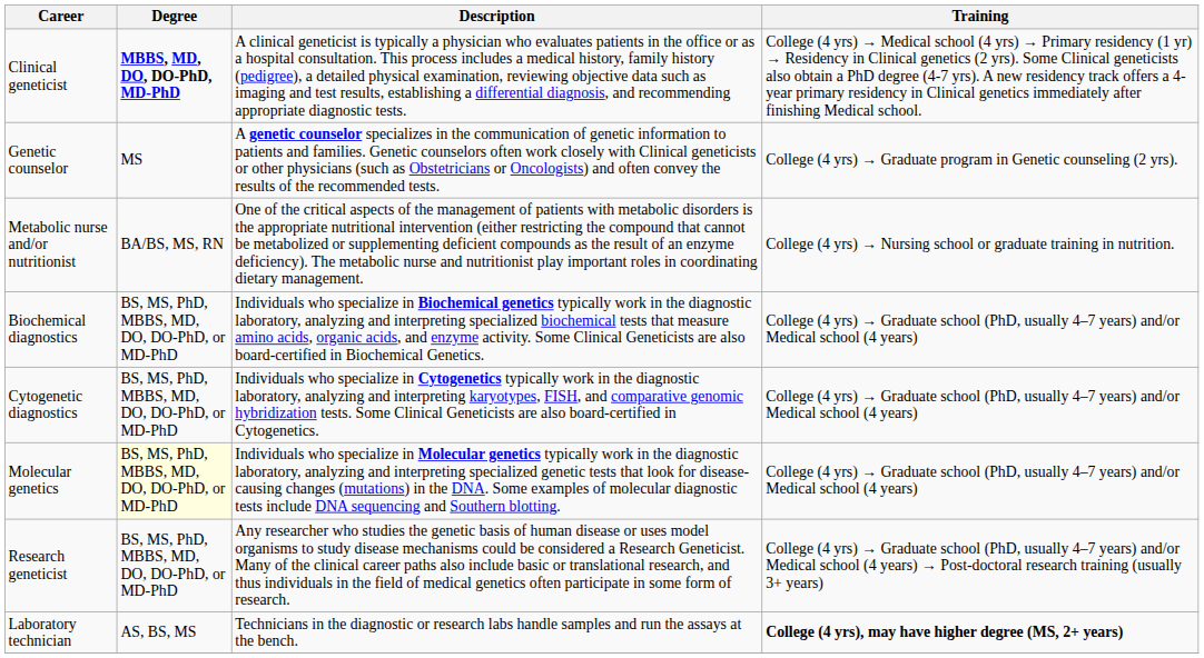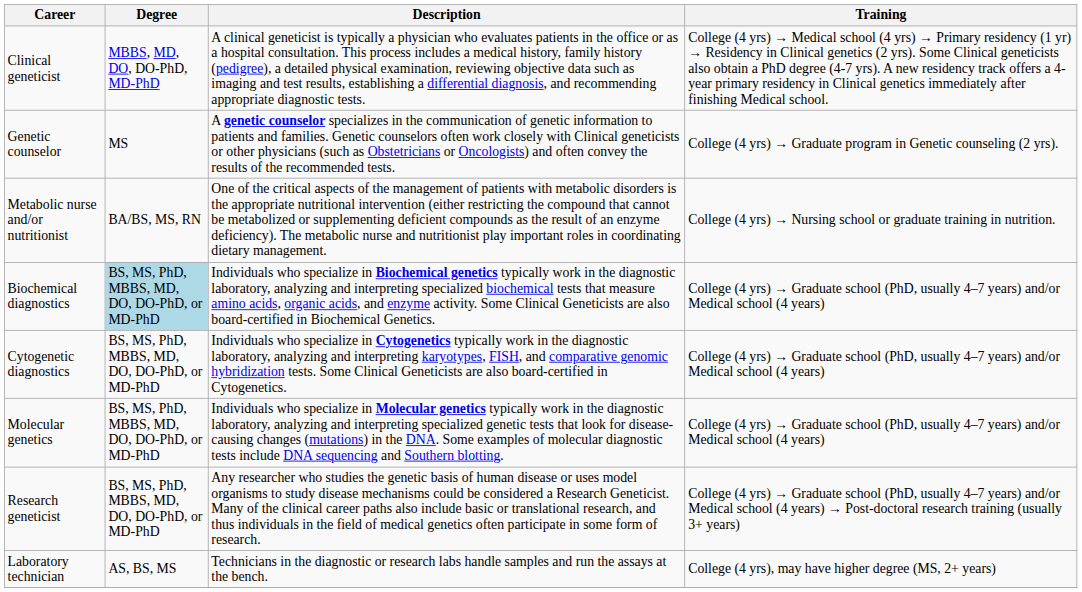Clinical geneticist | Degree: bold -> normal
Biochemical diagnostics | Degree: no background -> lightblue background
Molecular genetics | Degree: lightyellow background -> no background
Laboratory technician | Training: bold -> normal
